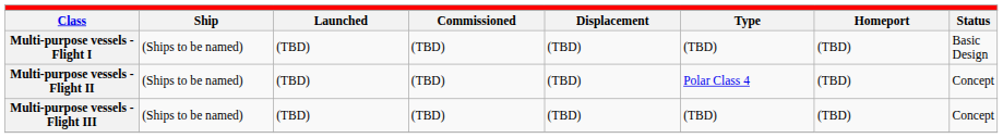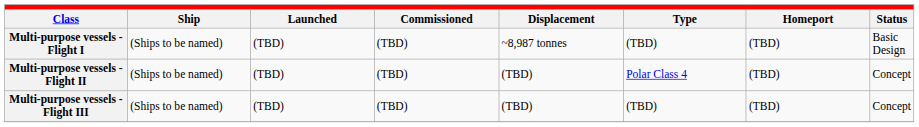Multi-purpose vessels - Flight I | Displacement: (TBD) -> ~8,987 tonnes
